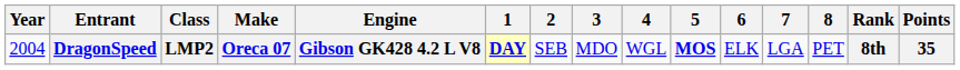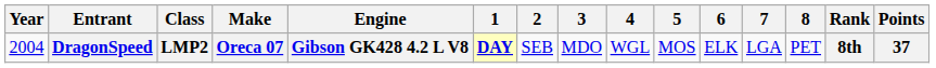DragonSpeed | 5: bold -> normal
DragonSpeed | Points: 35 -> 37
